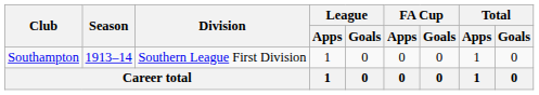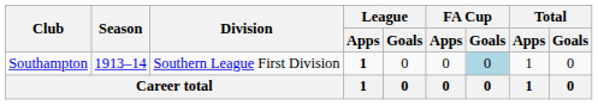Southampton | League / Apps: normal -> bold
Southampton | FA Cup / Goals: no background -> lightblue background
